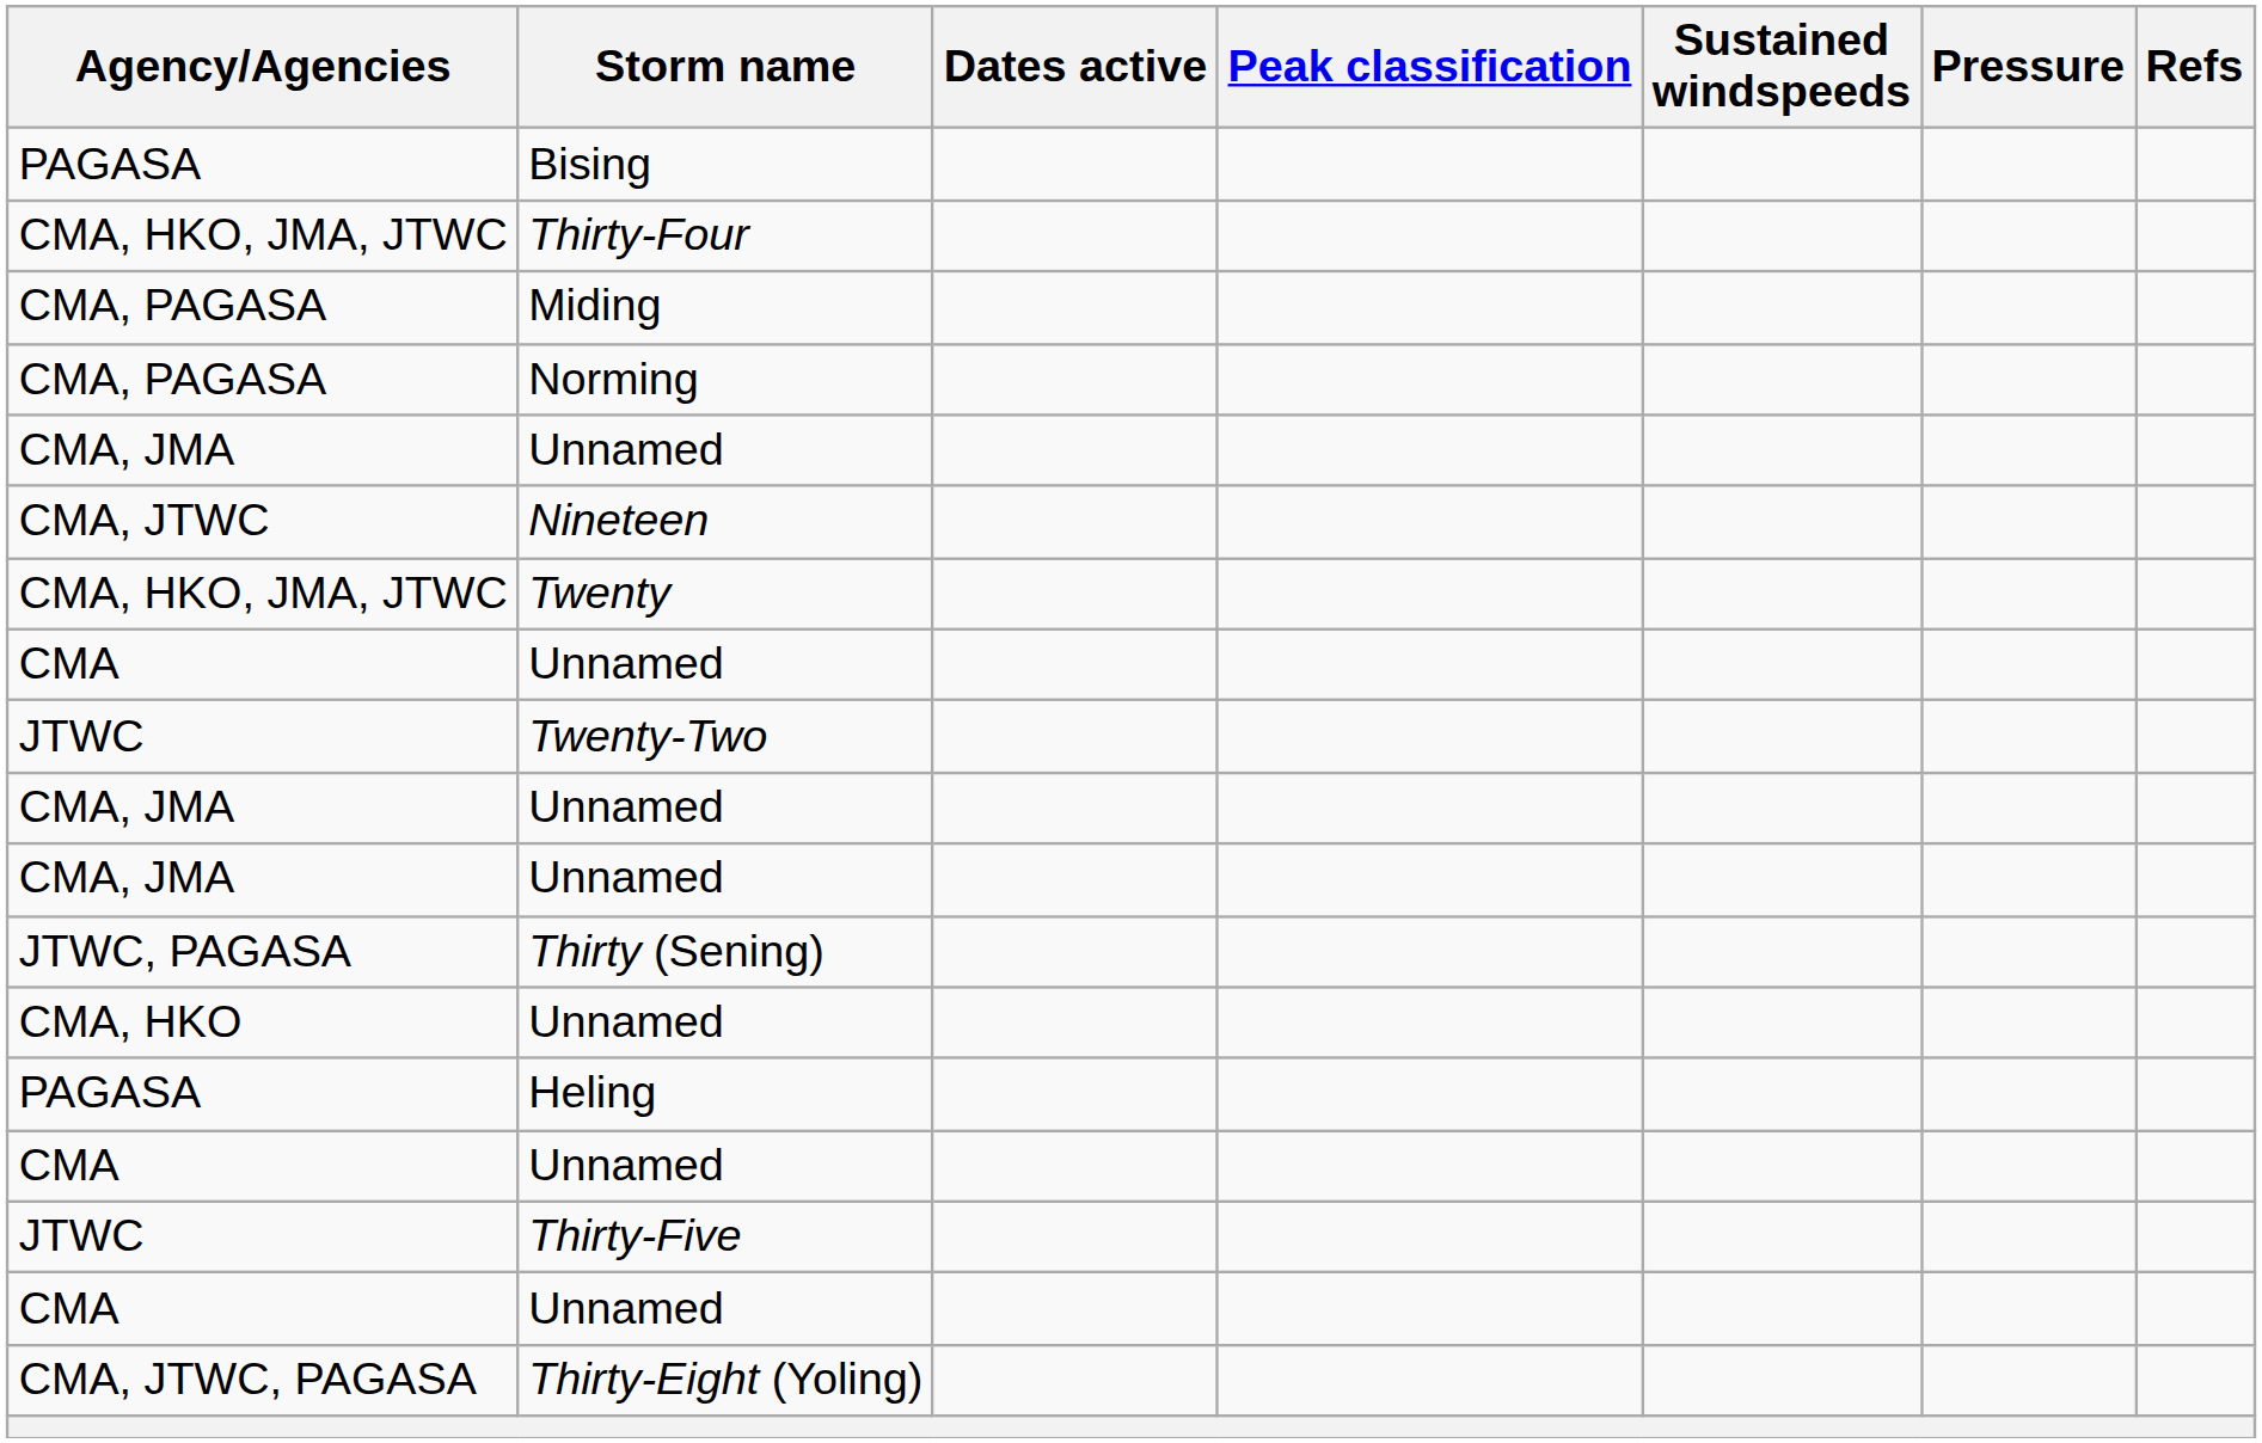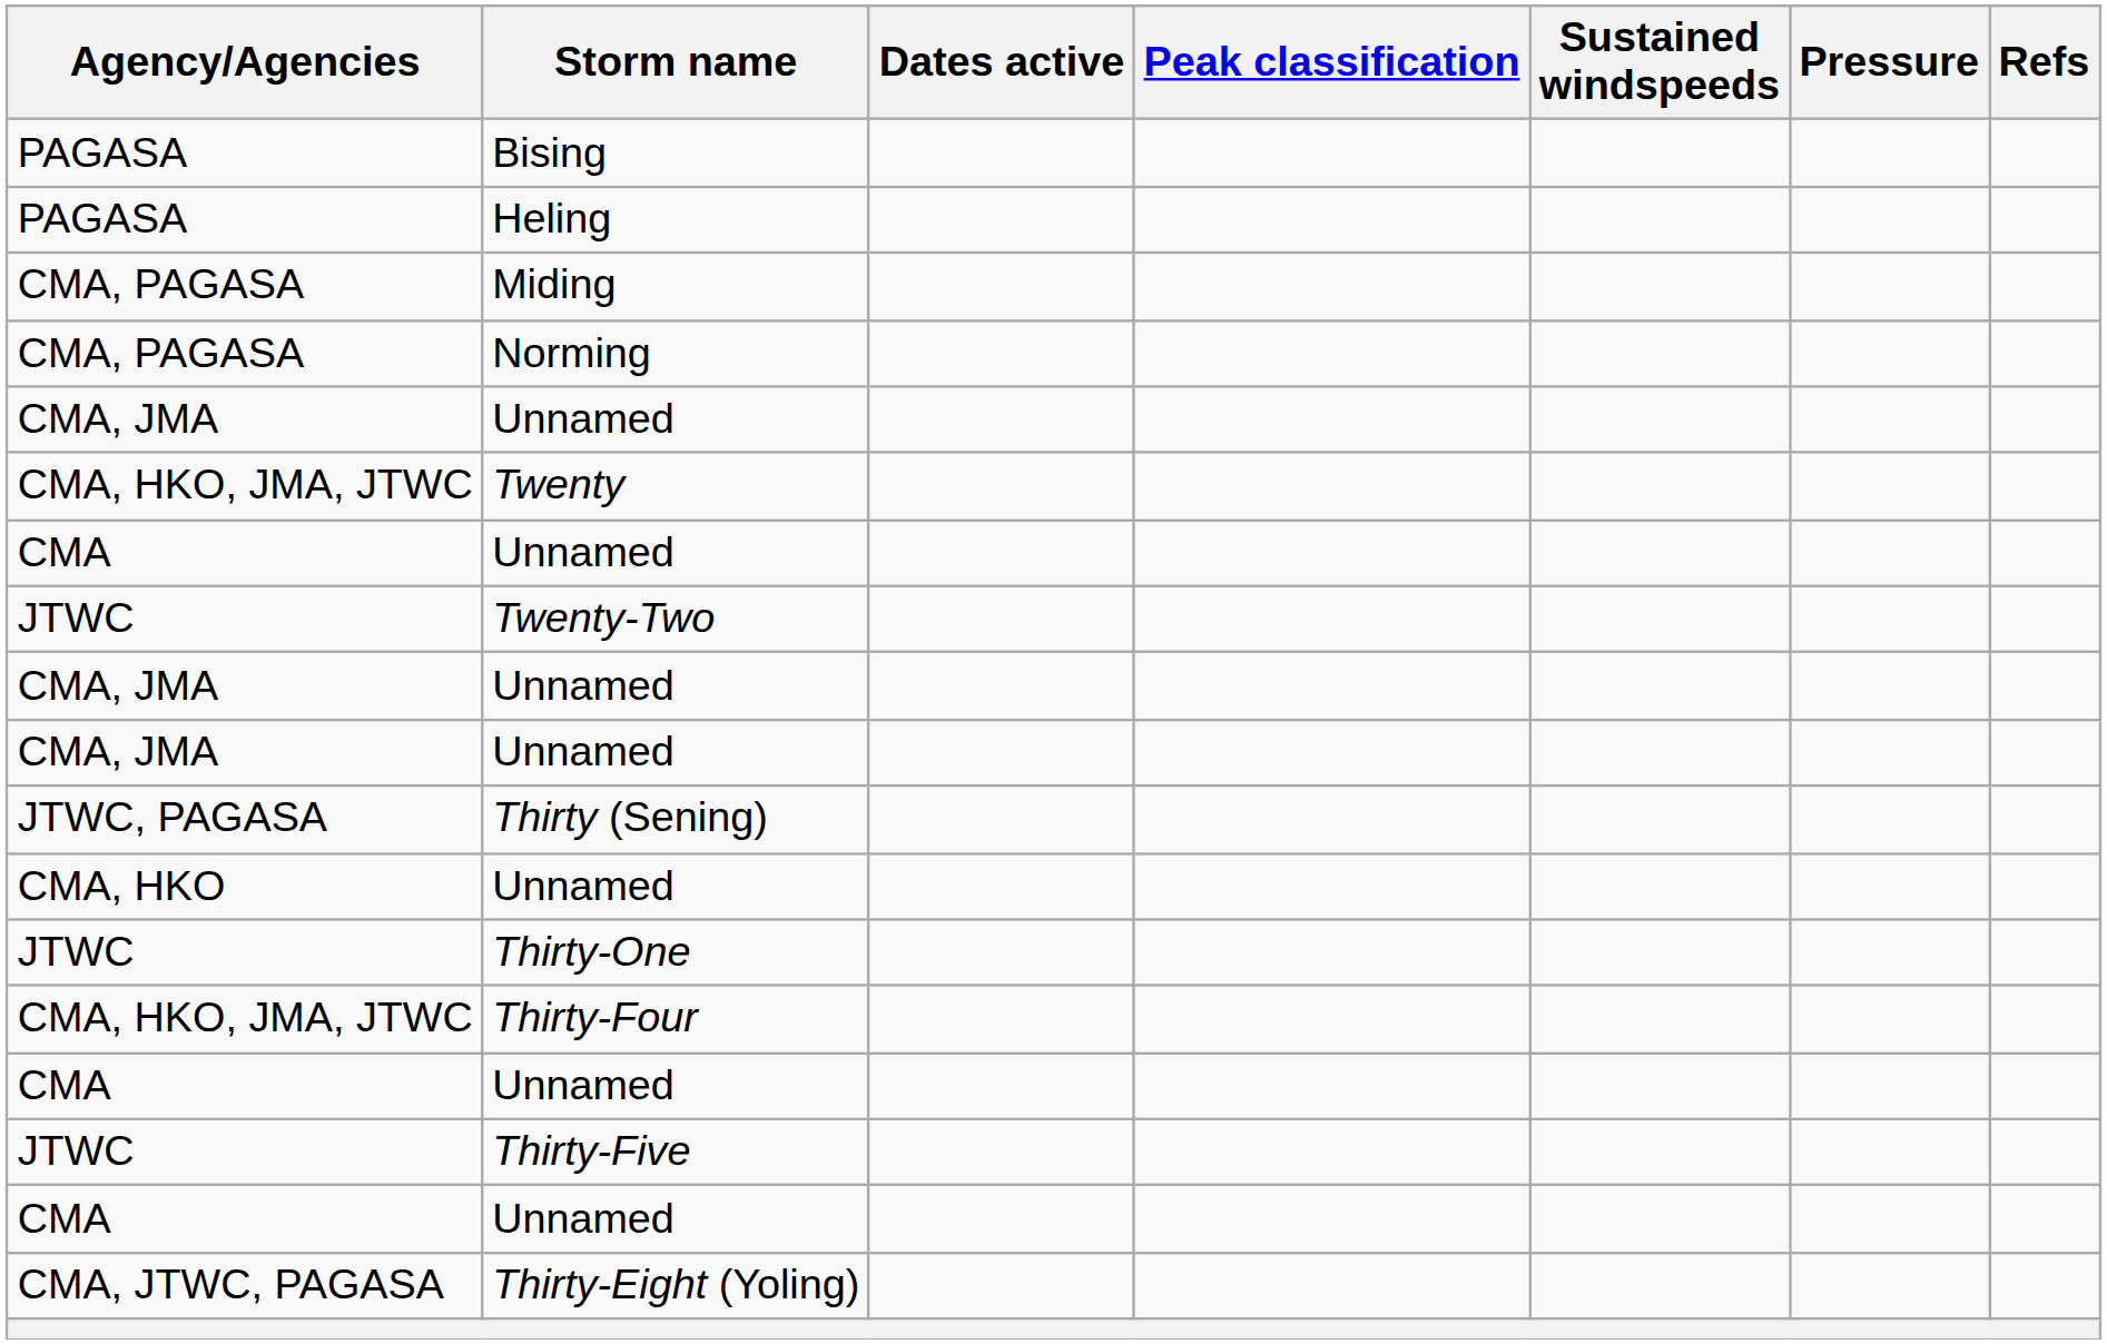rows swapped: Heling <-> Thirty-Four
- row: CMA, JTWC | Nineteen
+ row: JTWC | Thirty-One
